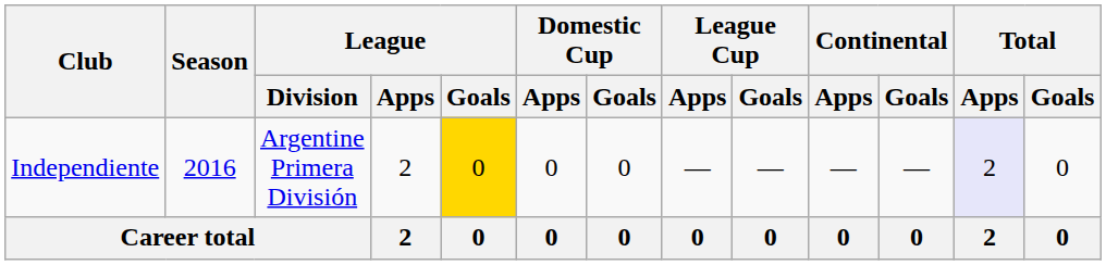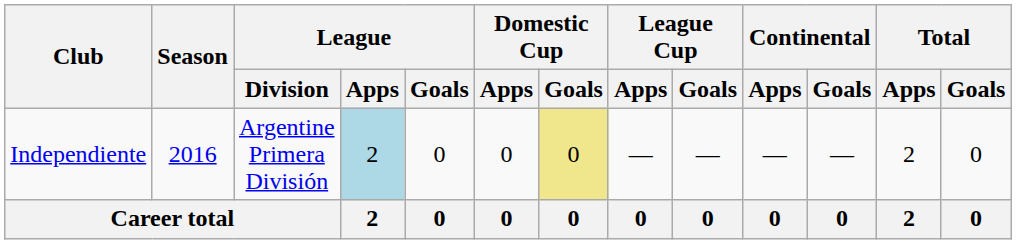Independiente | League / Apps: no background -> lightblue background
Independiente | League / Goals: gold background -> no background
Independiente | Domestic Cup / Goals: no background -> khaki background
Independiente | Total / Apps: lavender background -> no background
